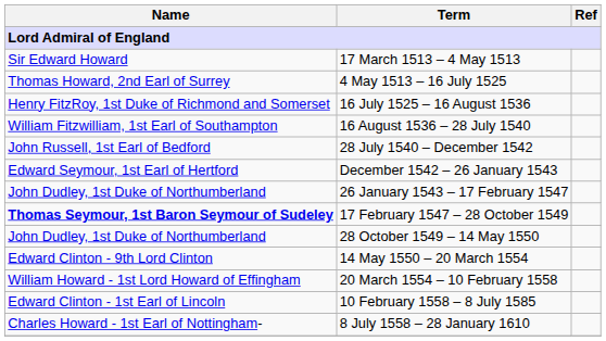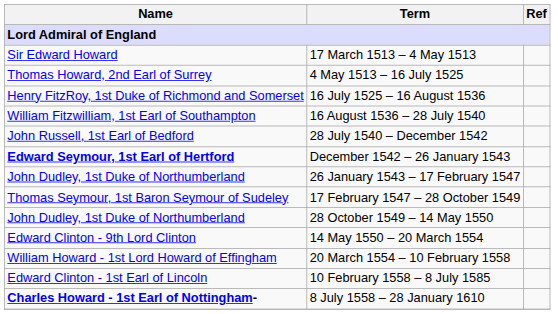December 1542 – 26 January 1543 | Name: normal -> bold
17 February 1547 – 28 October 1549 | Name: bold -> normal
8 July 1558 – 28 January 1610 | Name: normal -> bold
